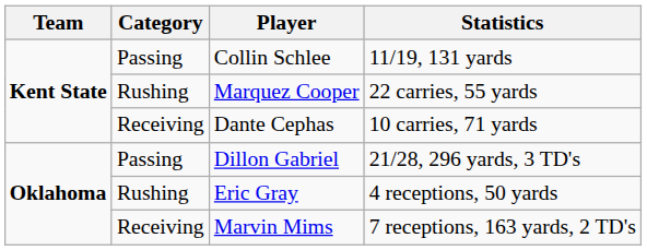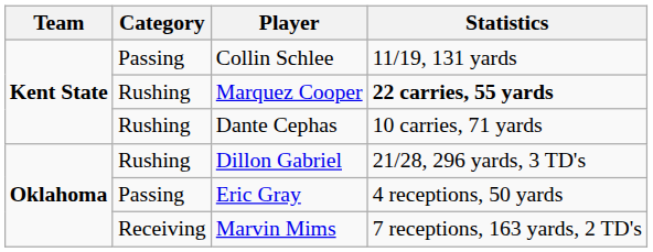Marquez Cooper | Statistics: normal -> bold
Dante Cephas | Category: Receiving -> Rushing
Dillon Gabriel | Category: Passing -> Rushing
Eric Gray | Category: Rushing -> Passing
